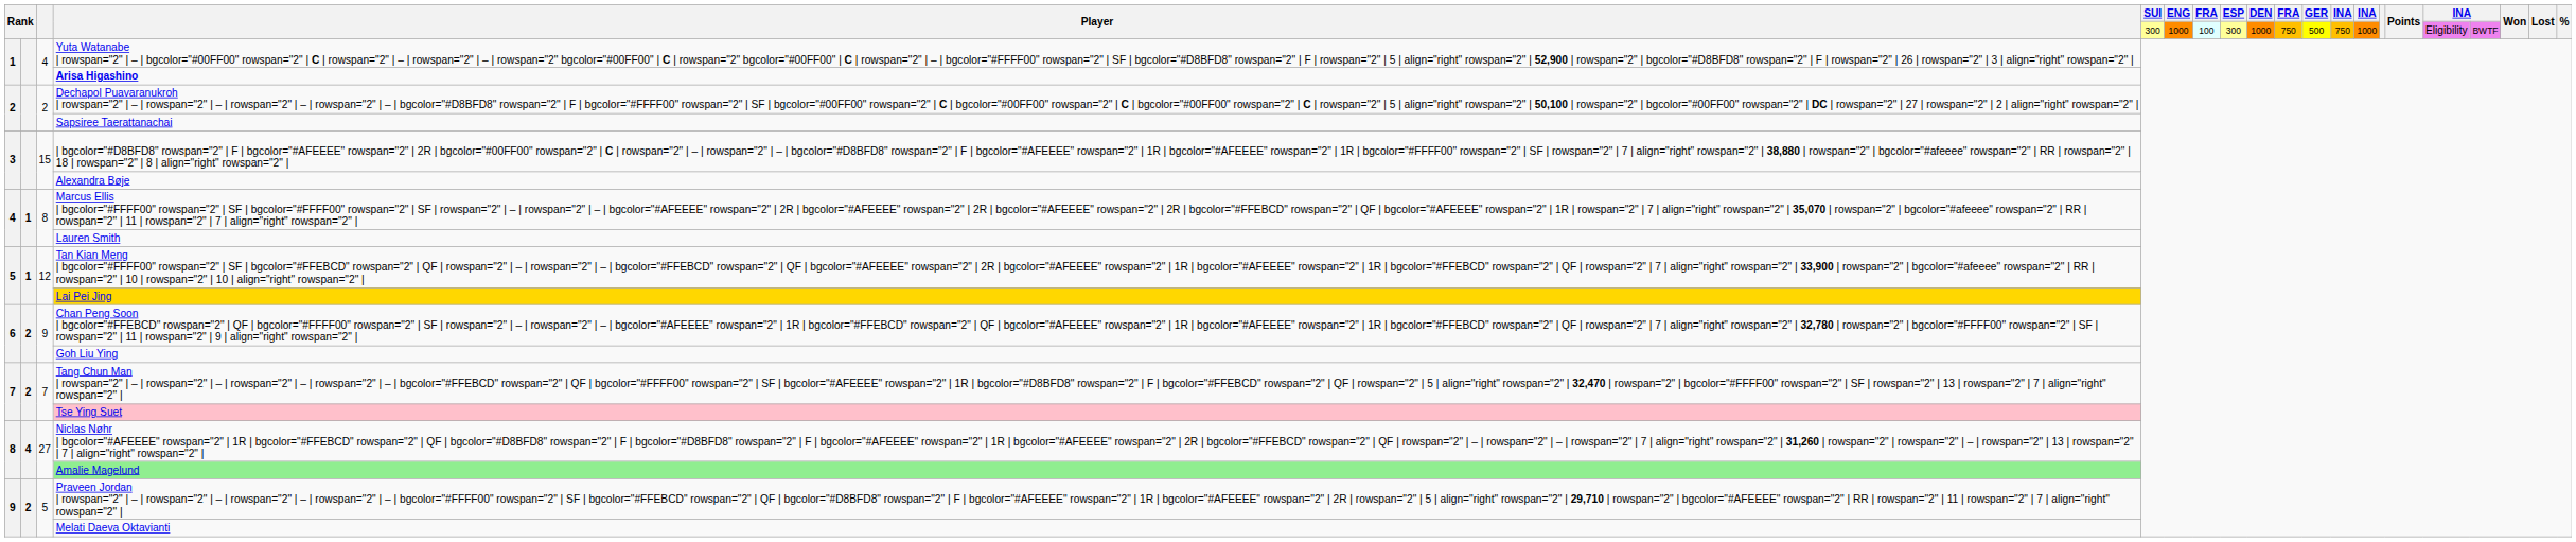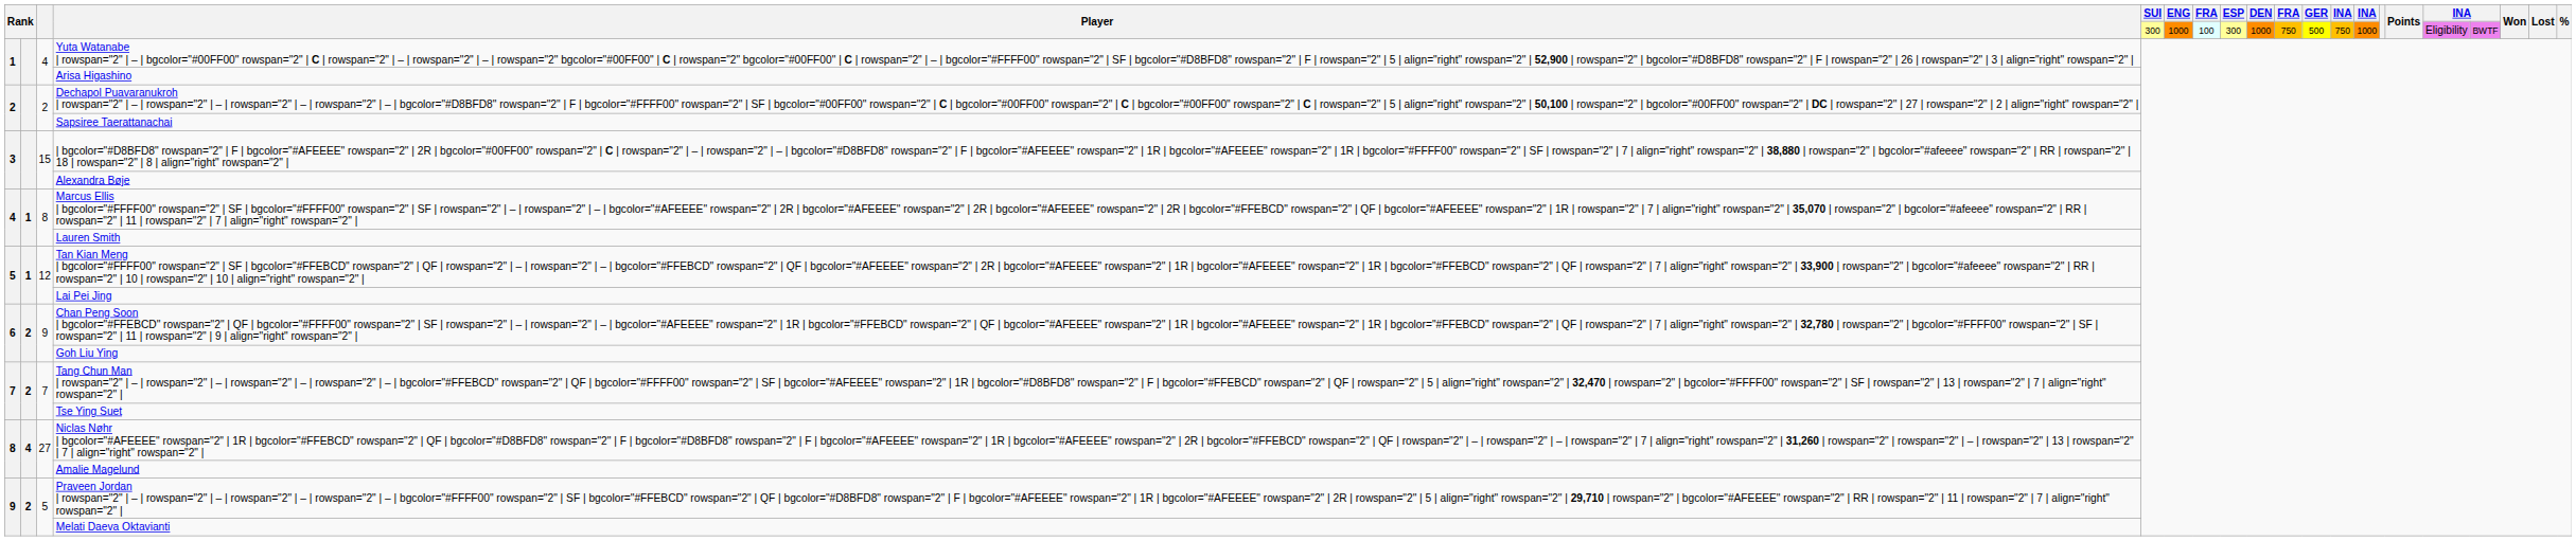Arisa Higashino | Player: bold -> normal
Lai Pei Jing | Player: gold background -> no background
Tse Ying Suet | Player: pink background -> no background
Amalie Magelund | Player: lightgreen background -> no background
